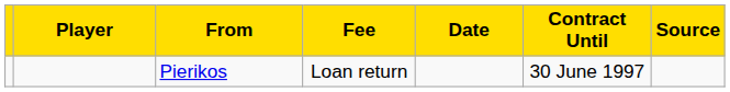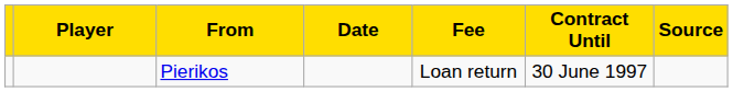columns swapped: Fee <-> Date
